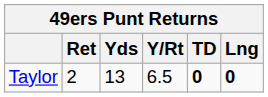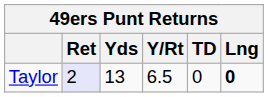Taylor | Ret: no background -> lavender background
Taylor | TD: bold -> normal
